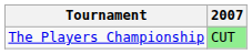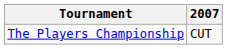The Players Championship | 2007: lightgreen background -> no background
